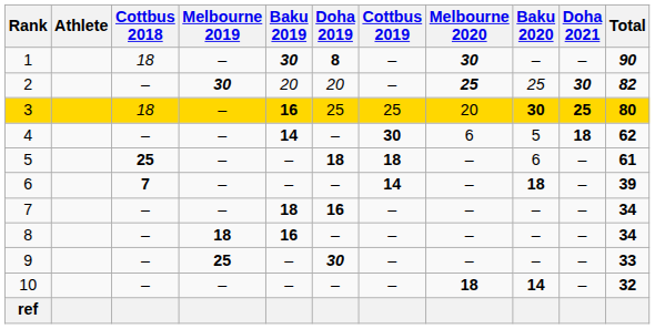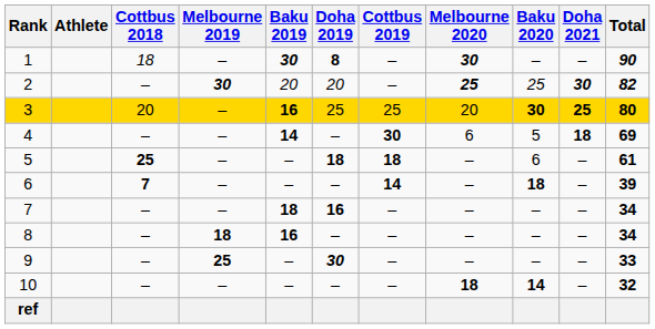3 | Cottbus 2018: 18 -> 20
4 | Total: 62 -> 69
